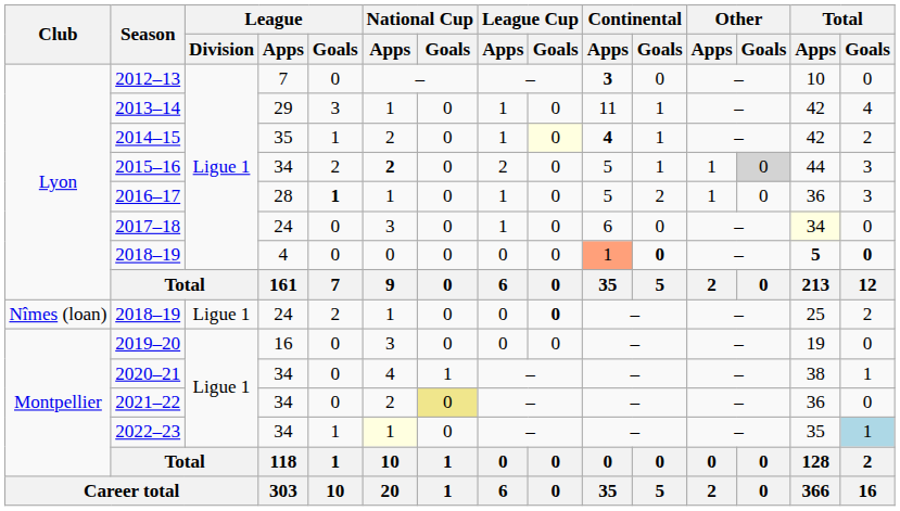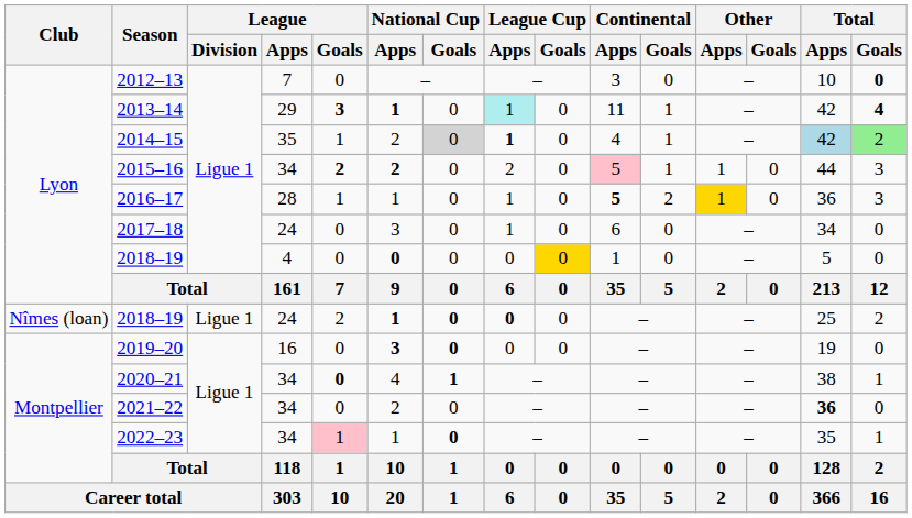2012–13 | Continental / Apps: bold -> normal
2012–13 | Total / Goals: normal -> bold
2013–14 | League / Goals: normal -> bold
2013–14 | National Cup / Apps: normal -> bold
2013–14 | League Cup / Apps: no background -> paleturquoise background
2013–14 | Total / Goals: normal -> bold
2014–15 | National Cup / Goals: no background -> lightgrey background
2014–15 | League Cup / Apps: normal -> bold
2014–15 | League Cup / Goals: lightyellow background -> no background
2014–15 | Continental / Apps: bold -> normal
2014–15 | Total / Apps: no background -> lightblue background
2014–15 | Total / Goals: no background -> lightgreen background
2015–16 | League / Goals: normal -> bold
2015–16 | Continental / Apps: no background -> pink background
2015–16 | Other / Goals: lightgrey background -> no background
2016–17 | League / Goals: bold -> normal
2016–17 | Continental / Apps: normal -> bold
2016–17 | Other / Apps: no background -> gold background
2017–18 | Total / Apps: lightyellow background -> no background
2018–19 / 4 | National Cup / Apps: normal -> bold
2018–19 / 4 | League Cup / Goals: no background -> gold background
2018–19 / 4 | Continental / Apps: lightsalmon background -> no background
2018–19 / 4 | Continental / Goals: bold -> normal
2018–19 / 4 | Total / Apps: bold -> normal
2018–19 / 4 | Total / Goals: bold -> normal
2018–19 / 24 | National Cup / Apps: normal -> bold
2018–19 / 24 | National Cup / Goals: normal -> bold
2018–19 / 24 | League Cup / Apps: normal -> bold
2018–19 / 24 | League Cup / Goals: bold -> normal
2019–20 | National Cup / Apps: normal -> bold
2019–20 | National Cup / Goals: normal -> bold
2020–21 | League / Goals: normal -> bold
2020–21 | National Cup / Goals: normal -> bold
2021–22 | National Cup / Goals: khaki background -> no background
2021–22 | Total / Apps: normal -> bold
2022–23 | League / Goals: no background -> pink background
2022–23 | National Cup / Apps: lightyellow background -> no background
2022–23 | National Cup / Goals: normal -> bold
2022–23 | Total / Goals: lightblue background -> no background
